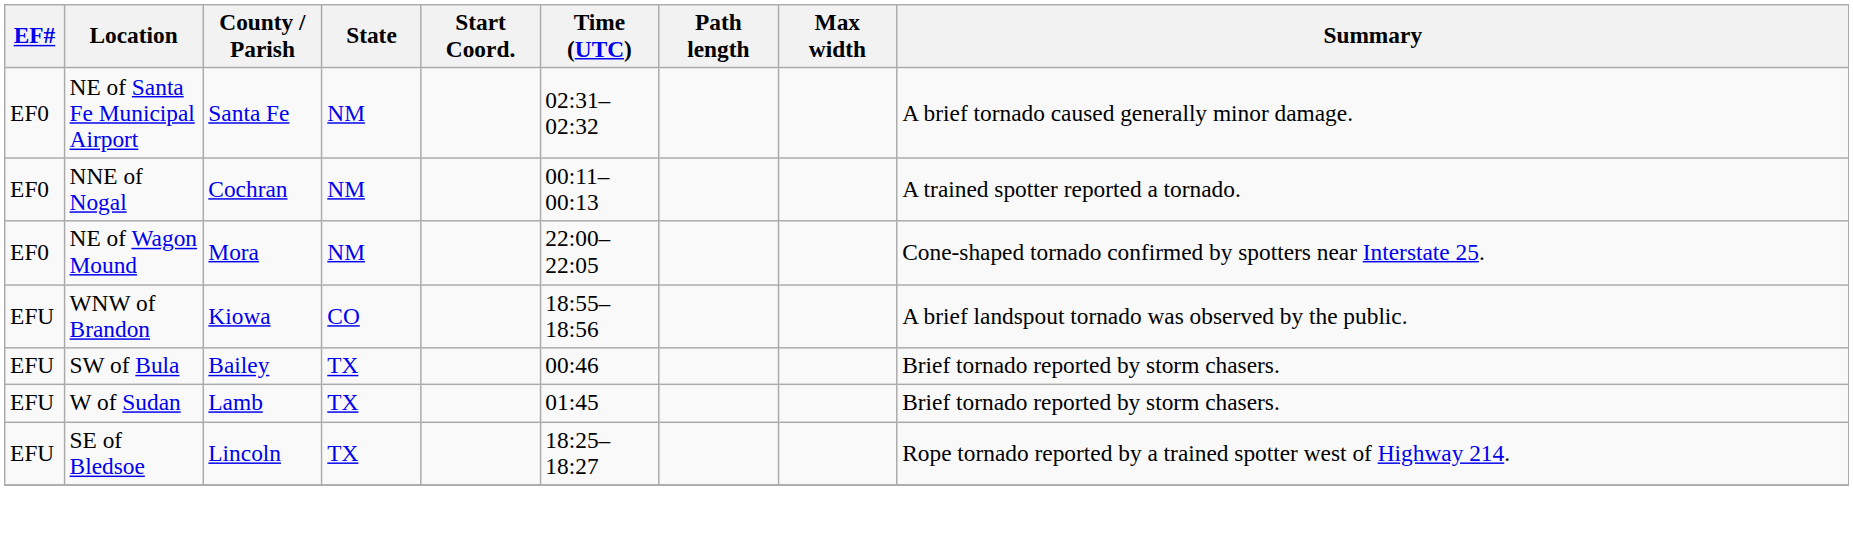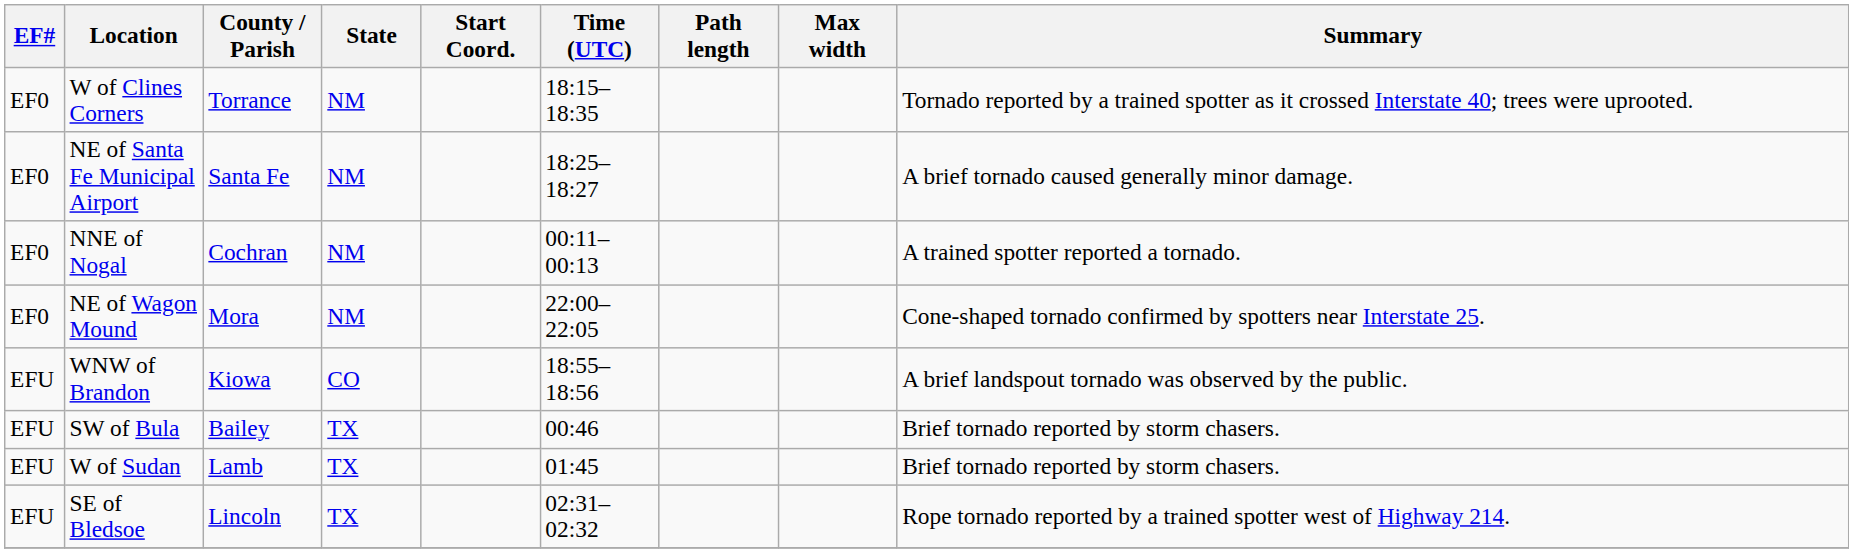+ row: EF0 | W of Clines Corners | Torrance | NM | 18:15–18:35 | Tornado reported by a trained spotter as it crossed Interstate 40; trees were uprooted.
NE of Santa Fe Municipal Airport | Time (UTC): 02:31–02:32 -> 18:25–18:27
SE of Bledsoe | Time (UTC): 18:25–18:27 -> 02:31–02:32
